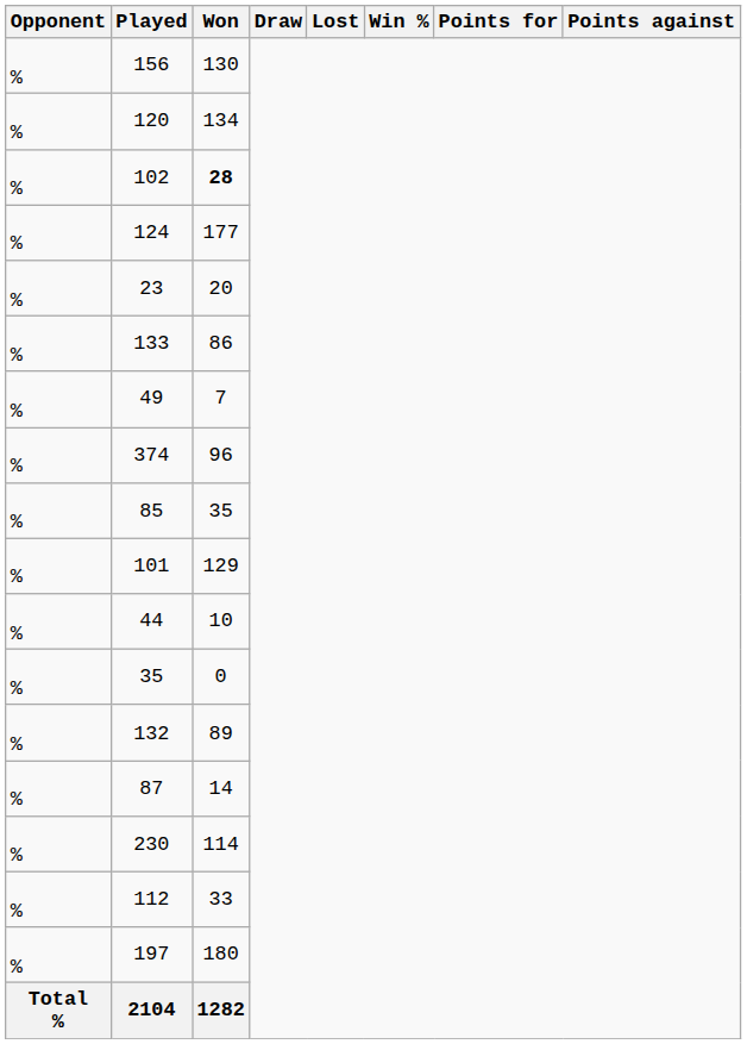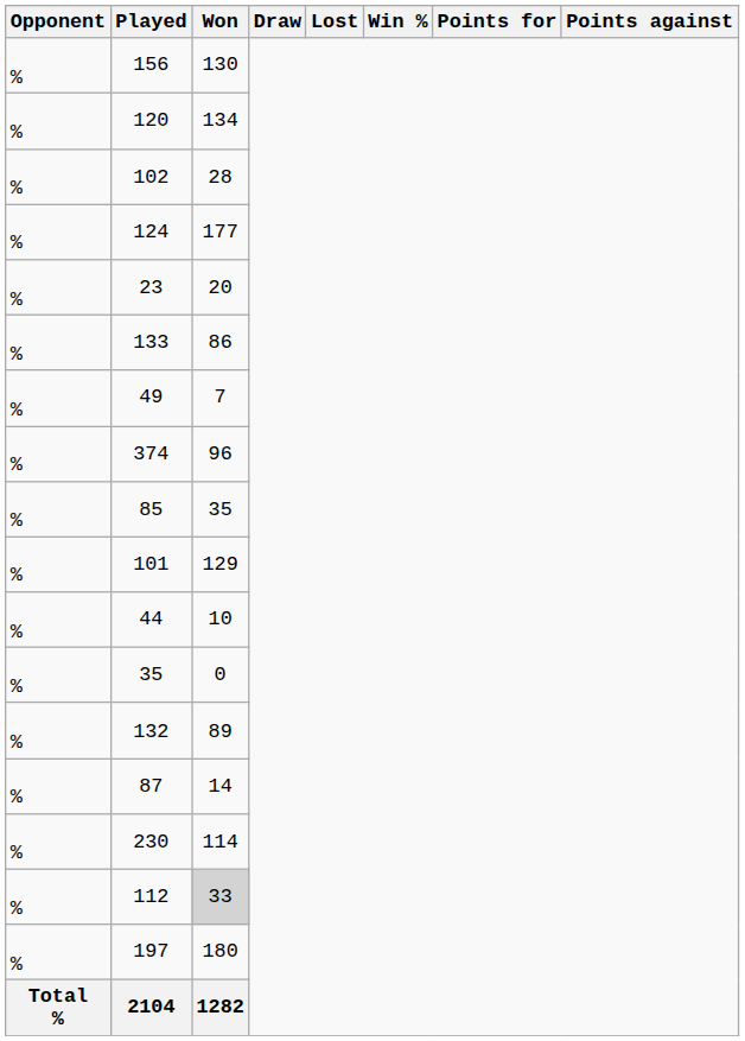102 | Won: bold -> normal
112 | Won: no background -> lightgrey background
